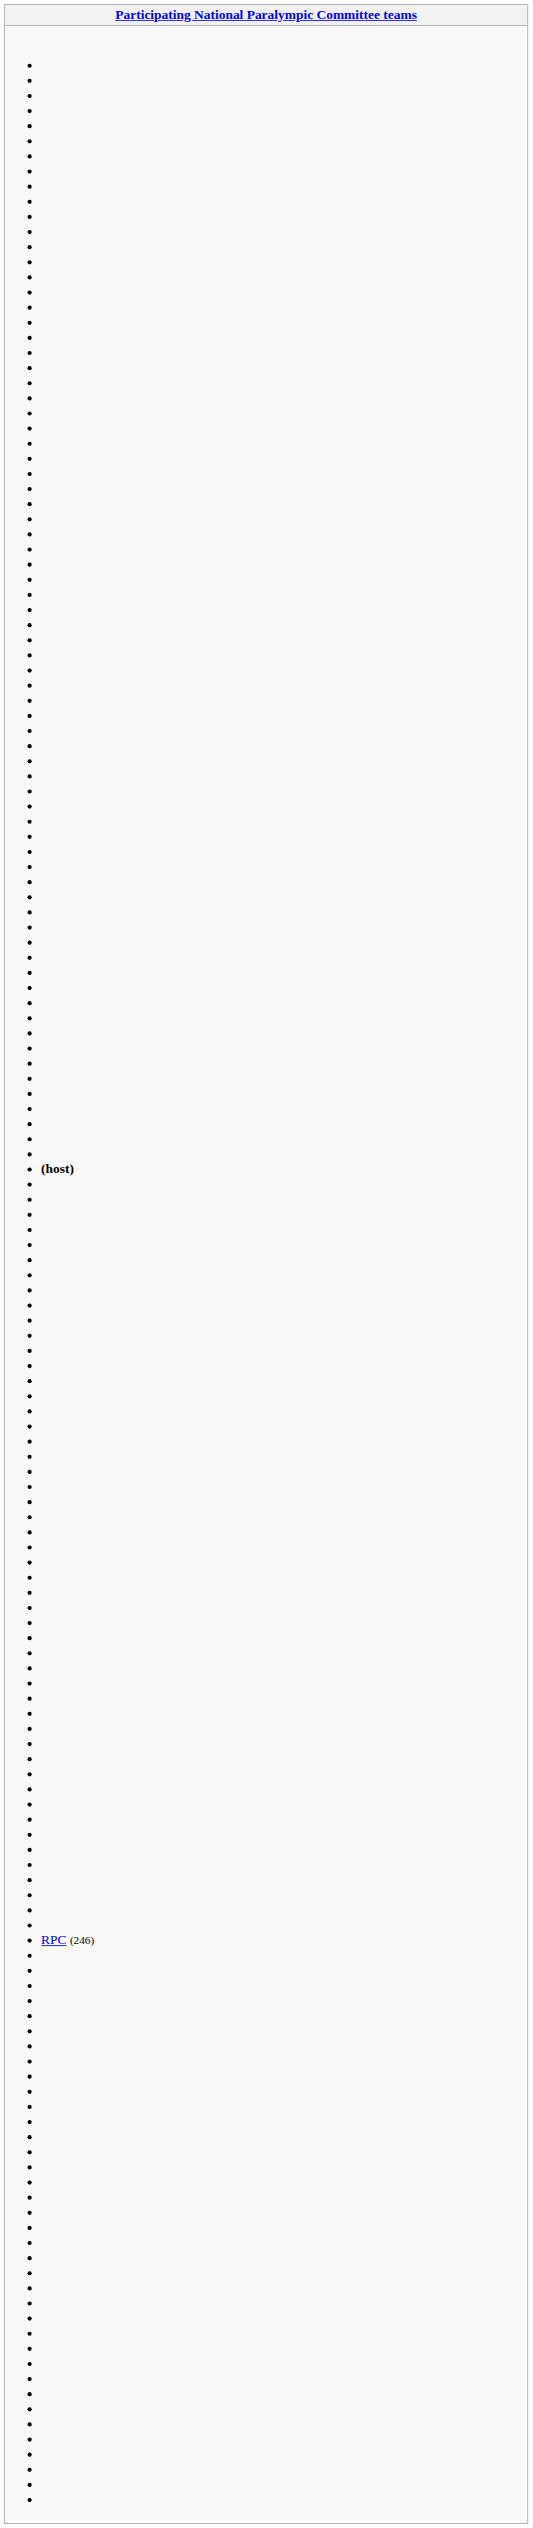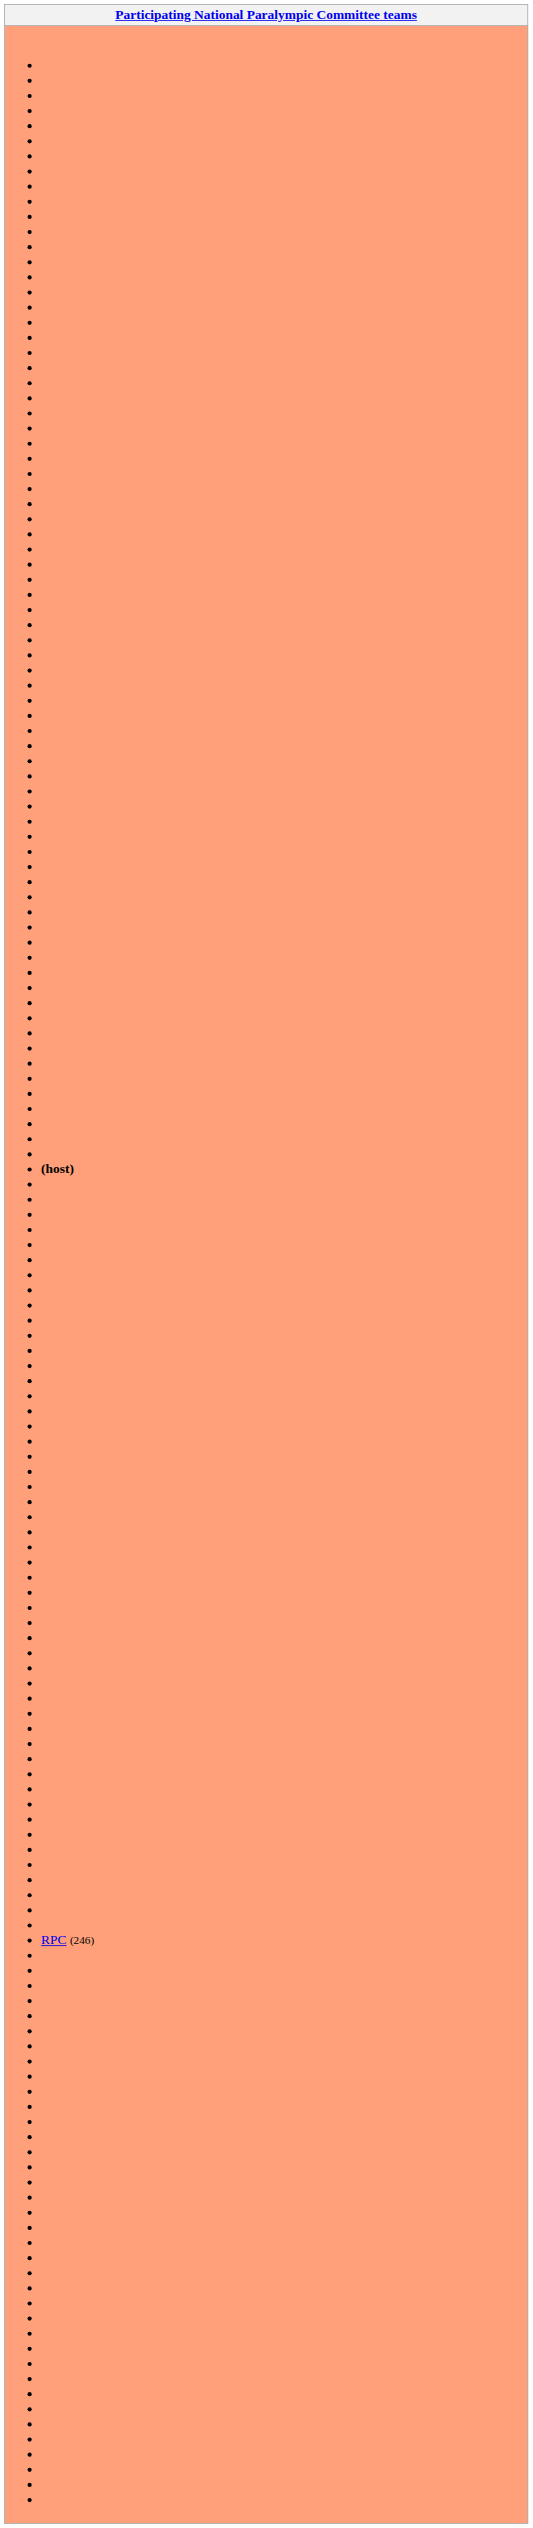row 2 | column 1: no background -> lightsalmon background
